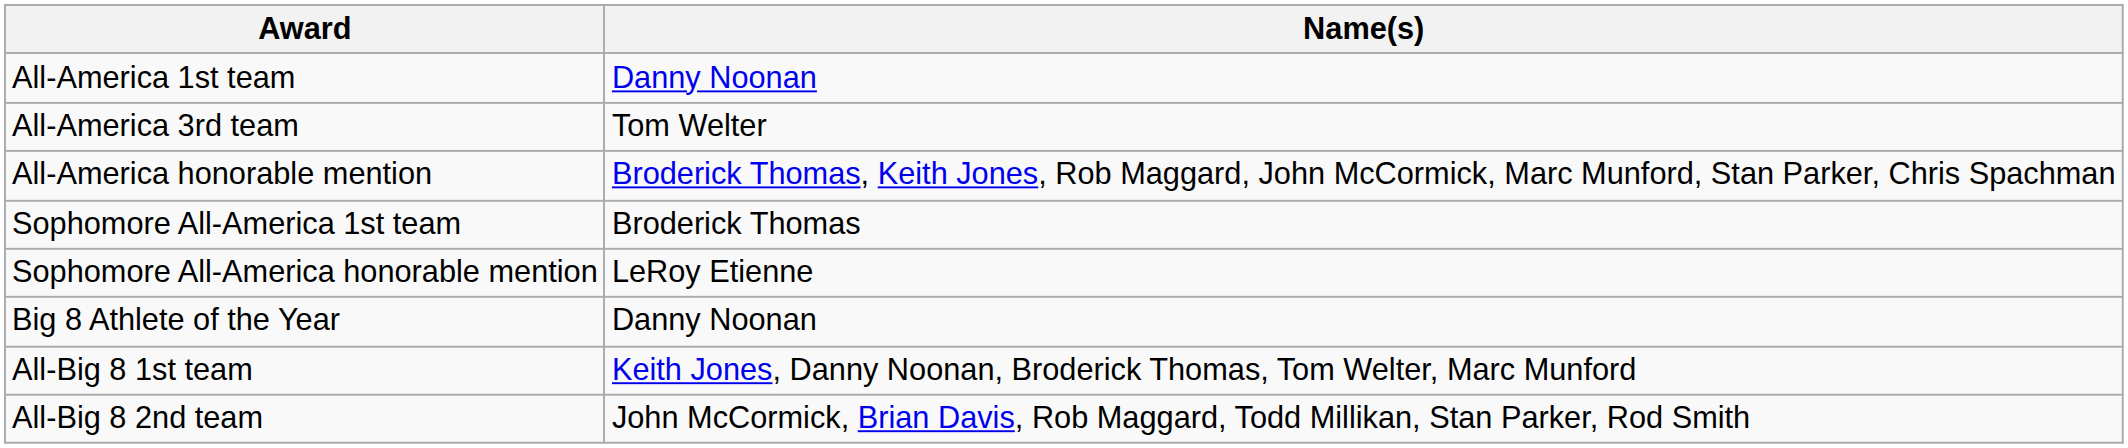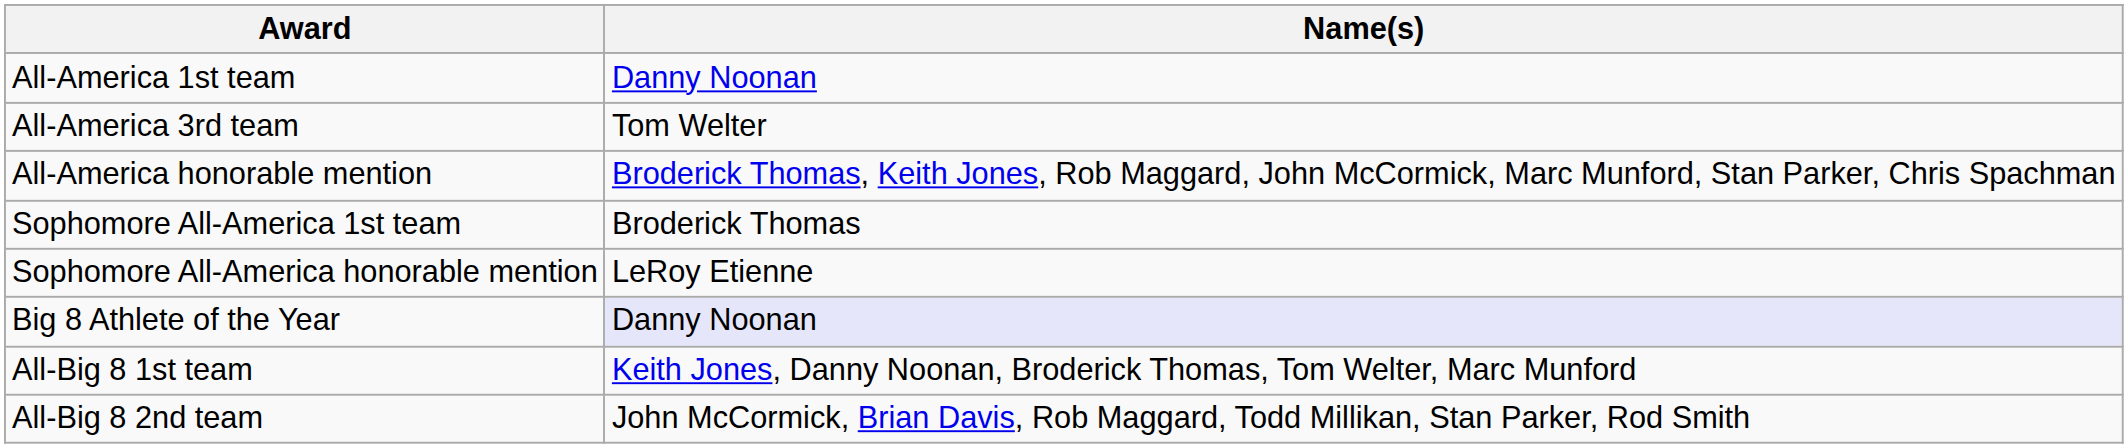Big 8 Athlete of the Year | Name(s): no background -> lavender background
